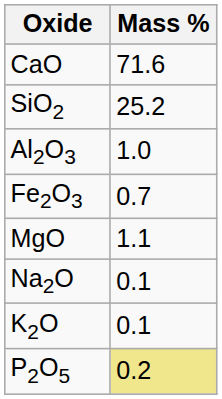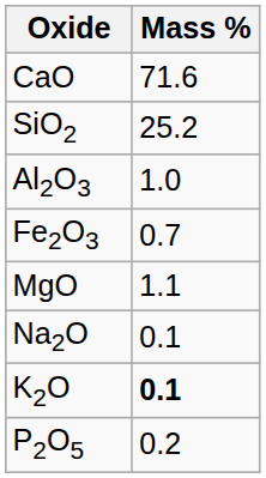K2O | Mass %: normal -> bold
P2O5 | Mass %: khaki background -> no background
